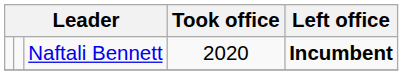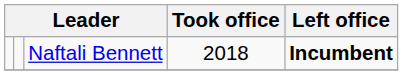Naftali Bennett | Took office: 2020 -> 2018
